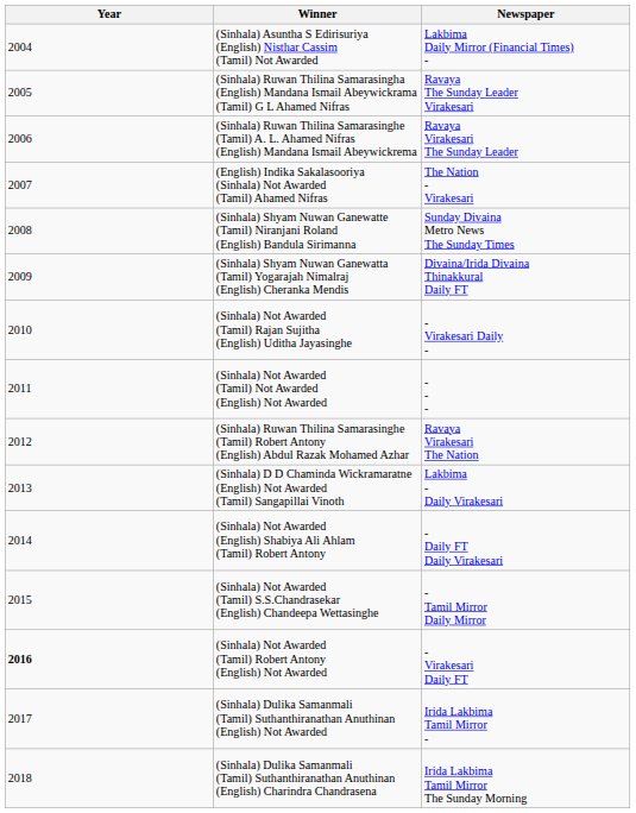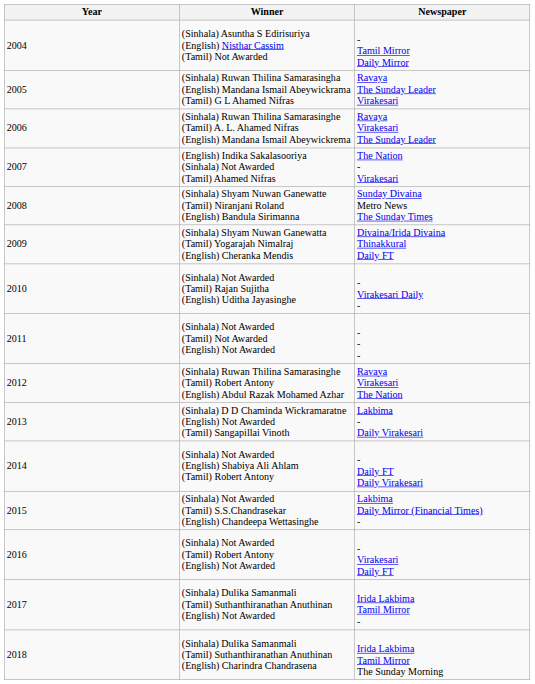row 2 | Newspaper: Lakbima Daily Mirror (Financial Times) - -> - Tamil Mirror Daily Mirror
row 13 | Newspaper: - Tamil Mirror Daily Mirror -> Lakbima Daily Mirror (Financial Times) -
row 14 | Year: bold -> normal
